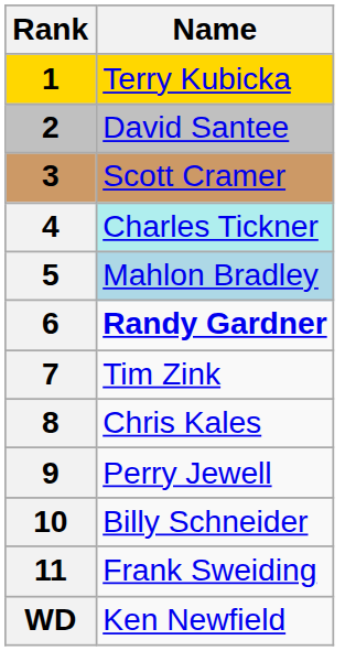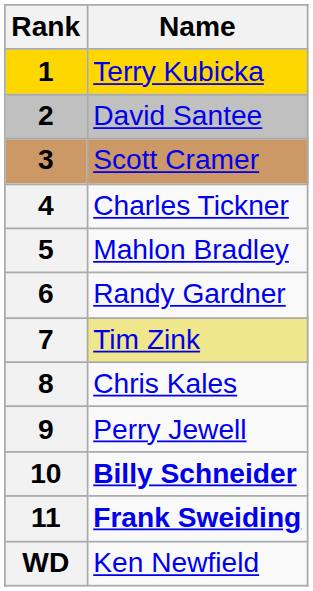Charles Tickner | Name: paleturquoise background -> no background
Mahlon Bradley | Name: lightblue background -> no background
Randy Gardner | Name: bold -> normal
Tim Zink | Name: no background -> khaki background
Billy Schneider | Name: normal -> bold
Frank Sweiding | Name: normal -> bold
